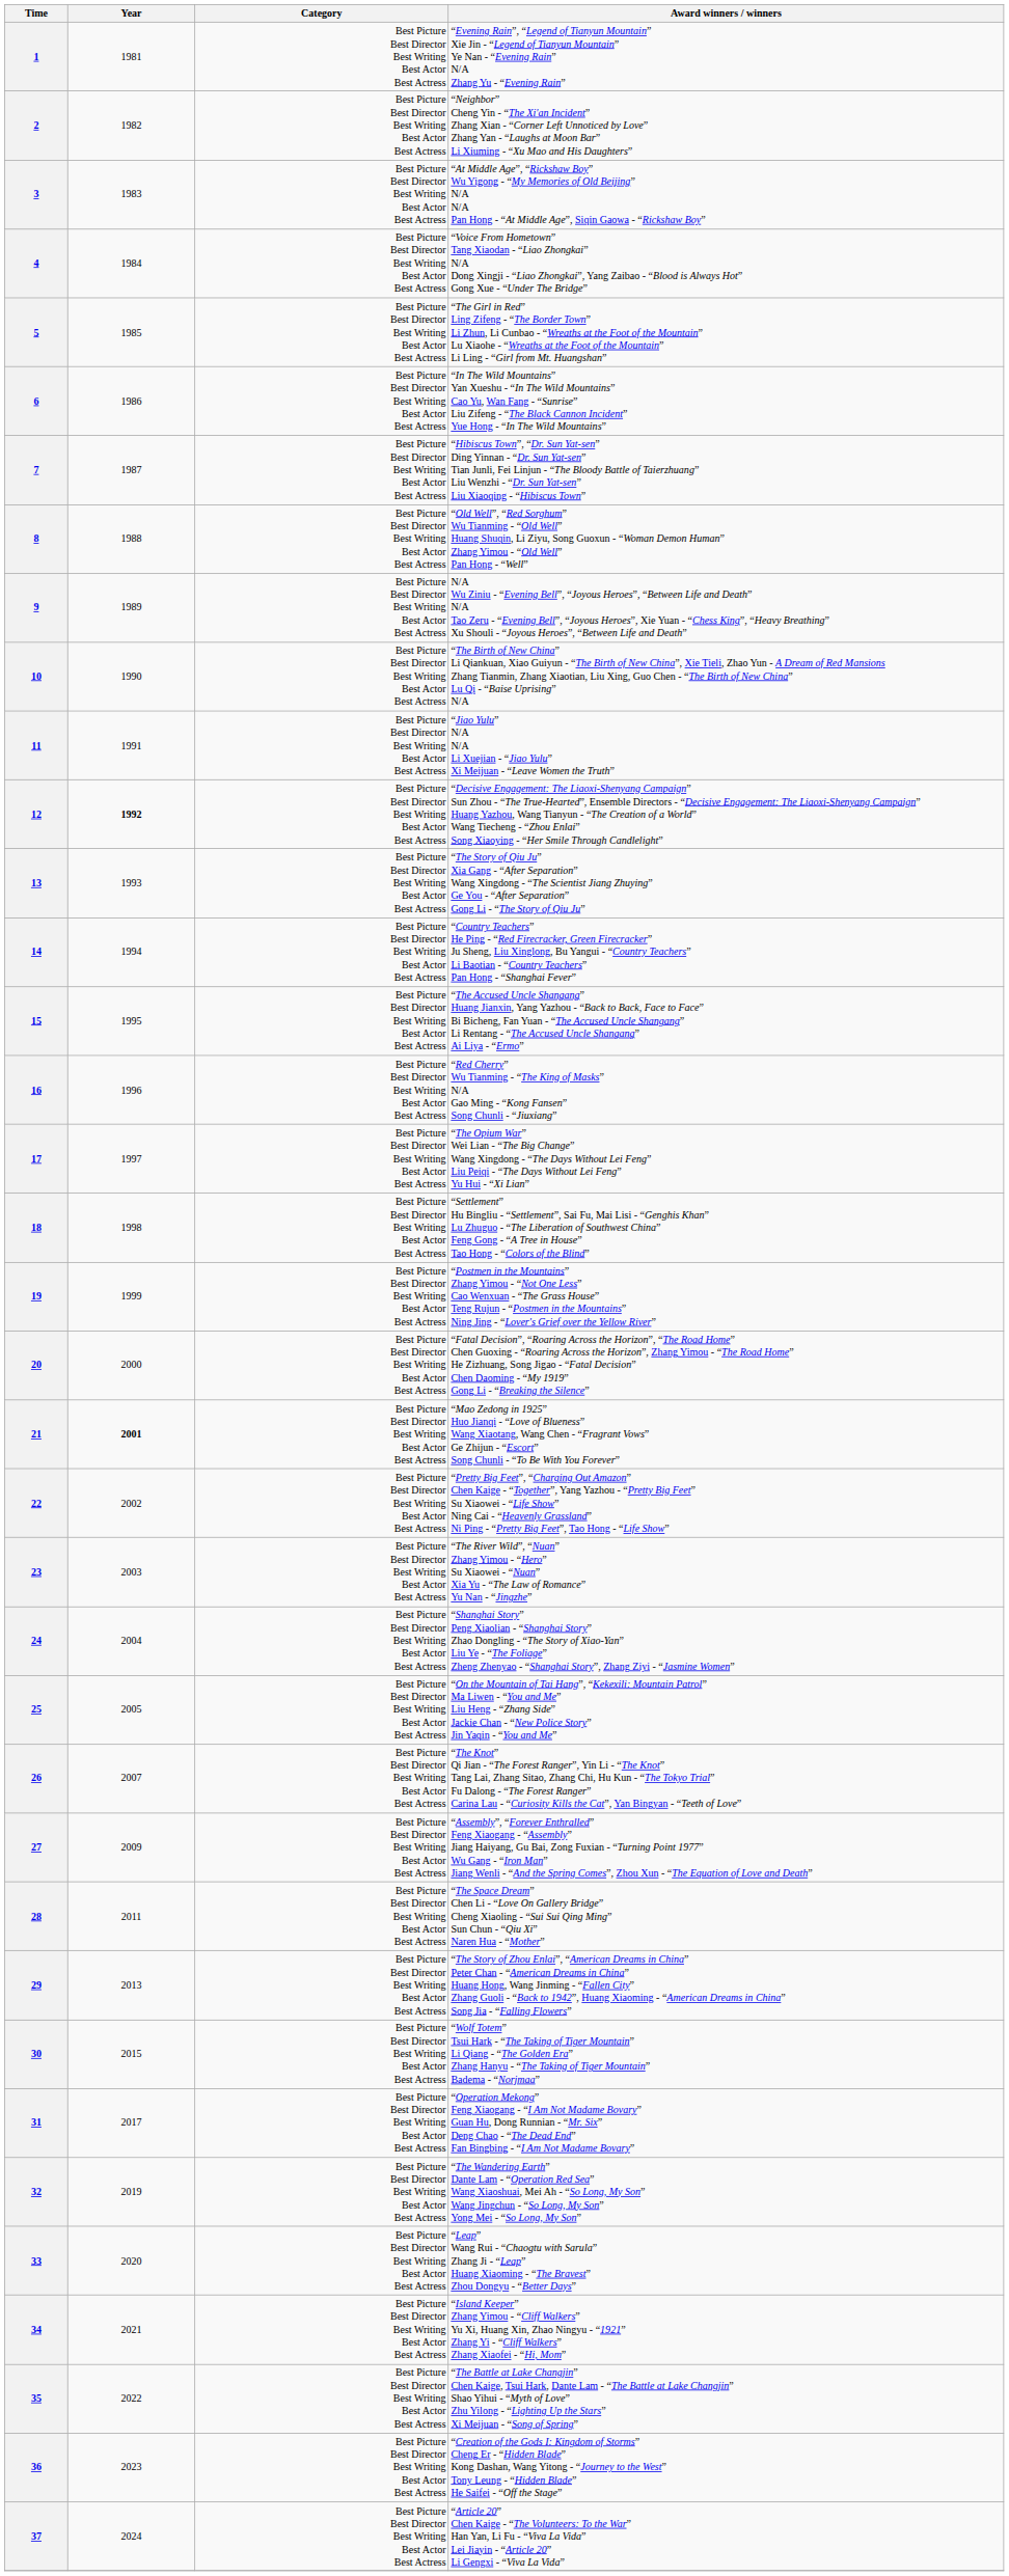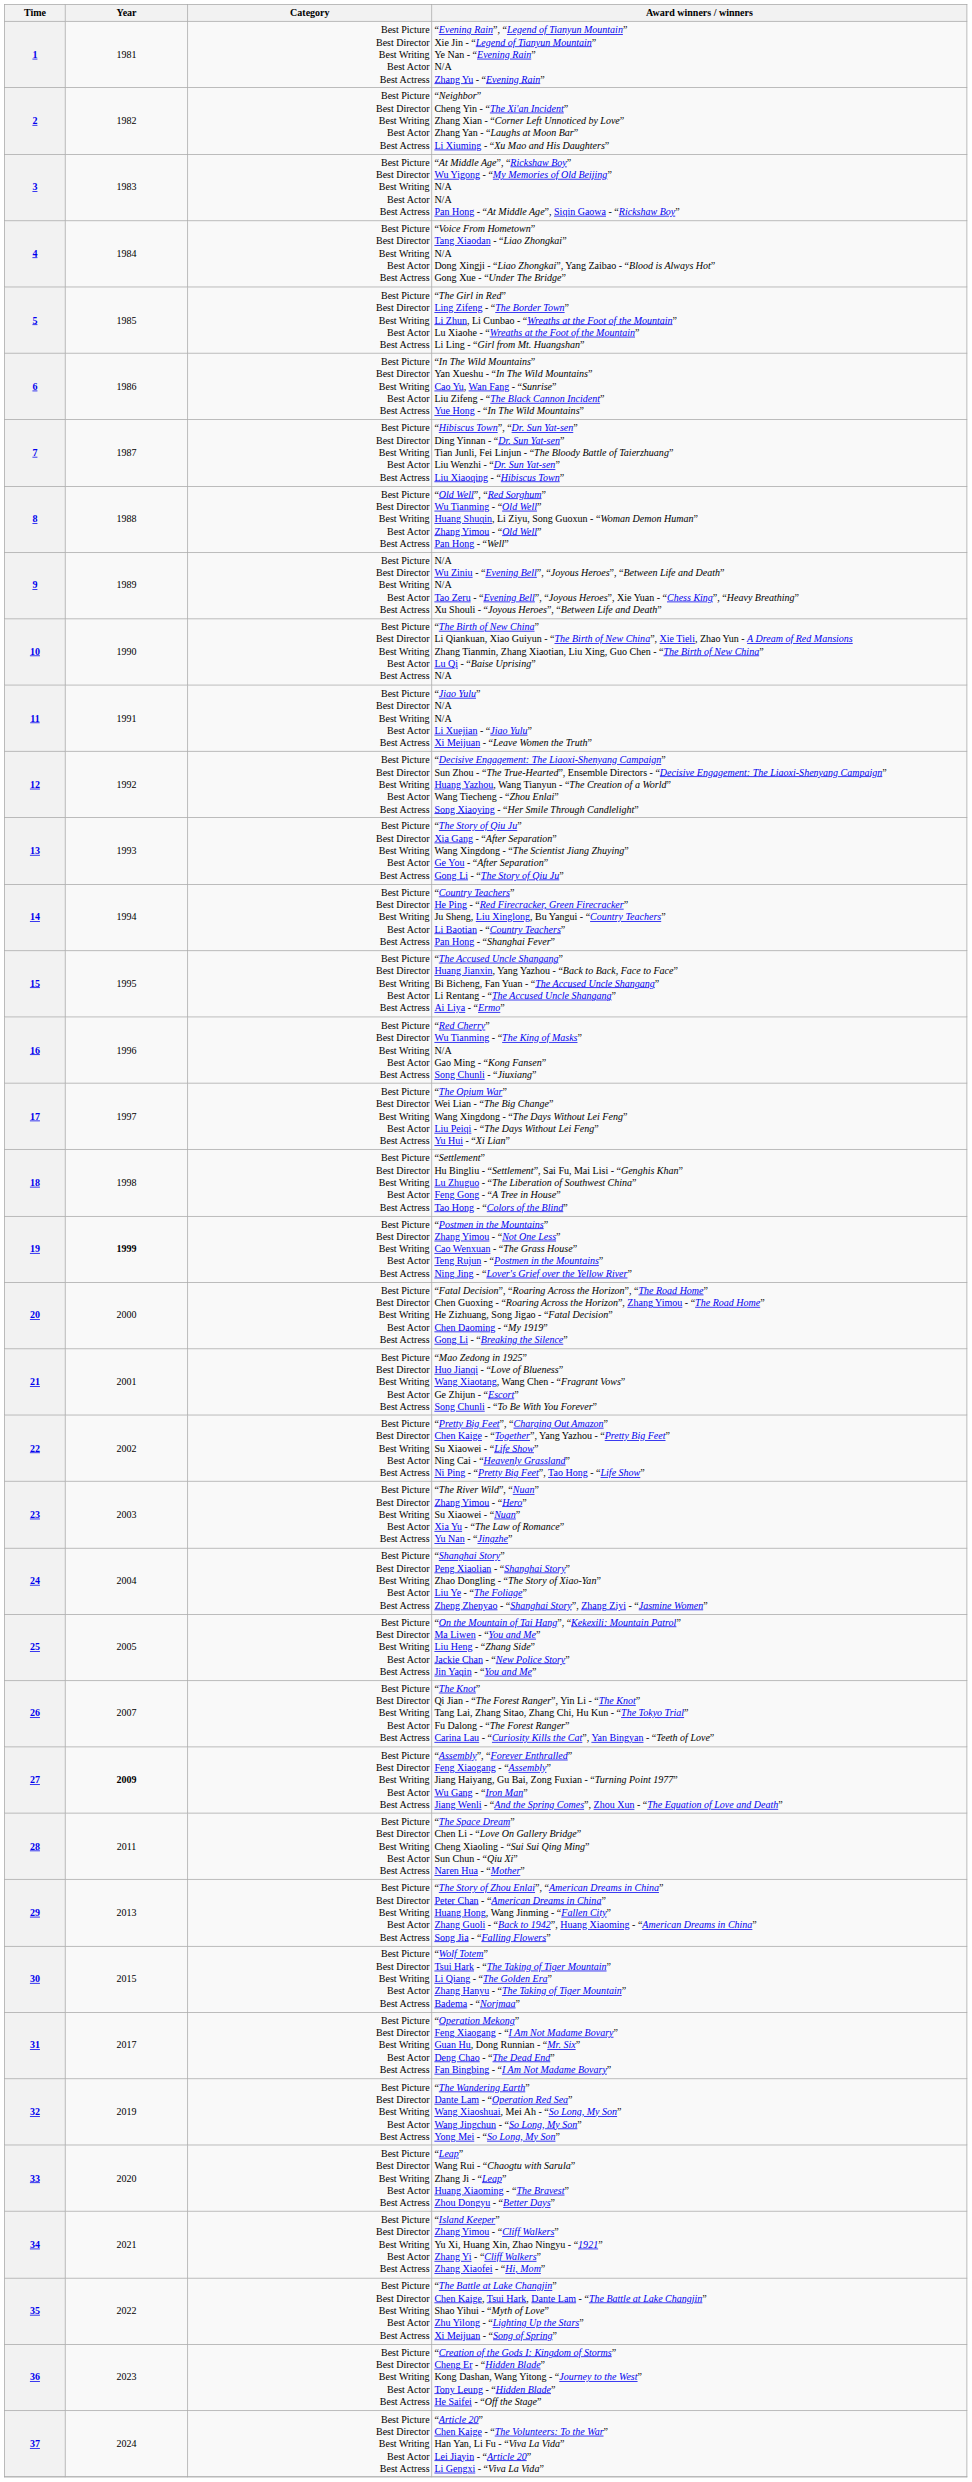12 | Year: bold -> normal
19 | Year: normal -> bold
21 | Year: bold -> normal
27 | Year: normal -> bold
